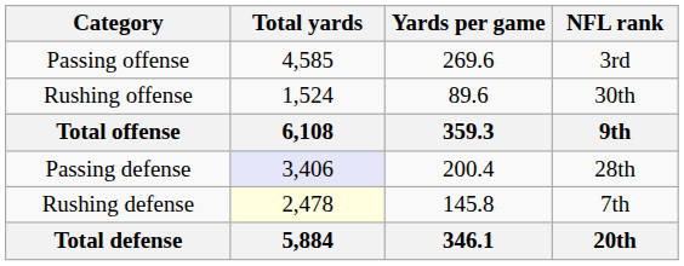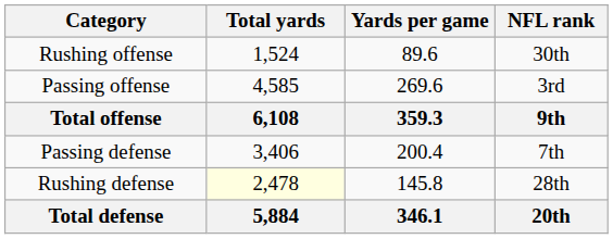rows swapped: Passing offense <-> Rushing offense
Passing defense | Total yards: lavender background -> no background
Passing defense | NFL rank: 28th -> 7th
Rushing defense | NFL rank: 7th -> 28th
